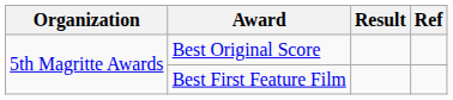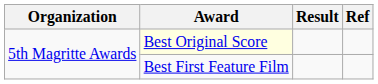Best Original Score | Award: no background -> lightyellow background
